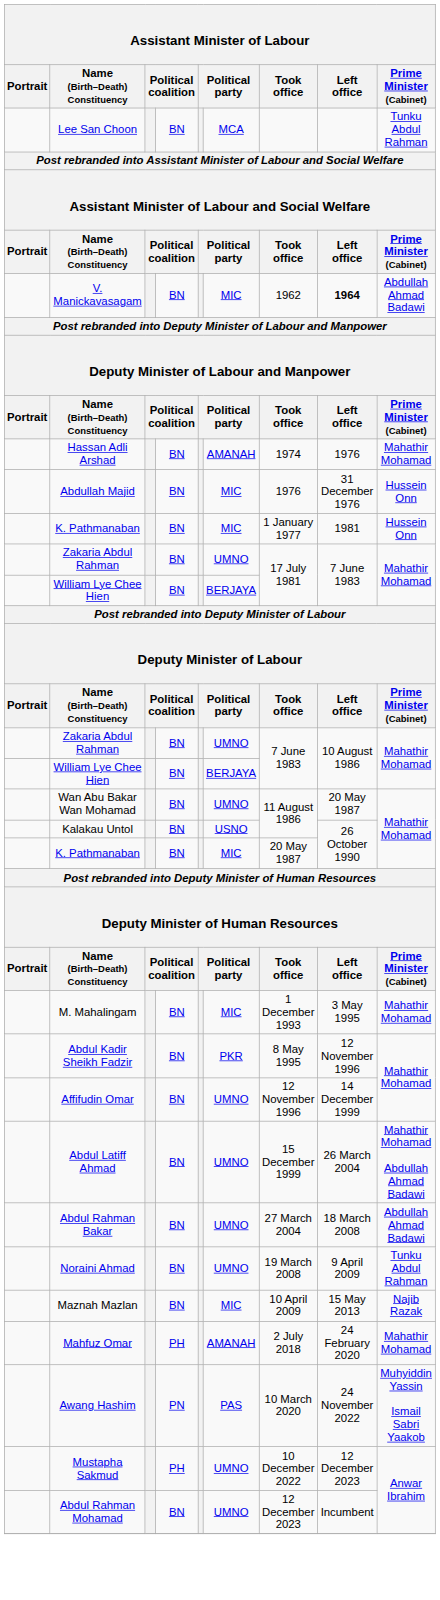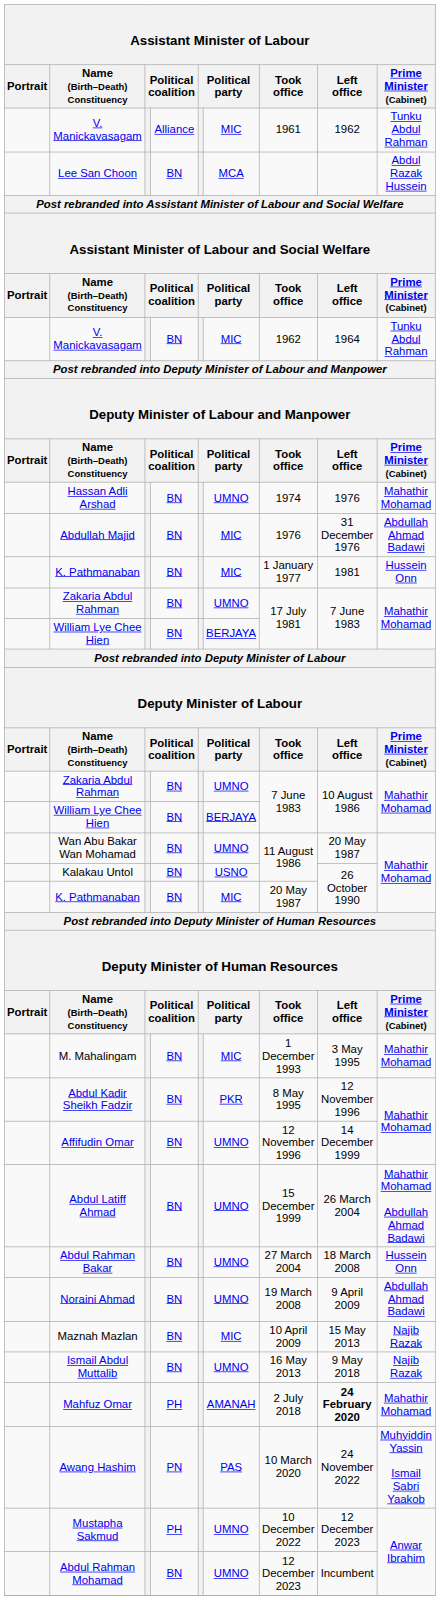+ row: V. Manickavasagam | Alliance | MIC | 1961 | 1962 | Tunku Abdul Rahman
Lee San Choon | Prime Minister (Cabinet): Tunku Abdul Rahman -> Abdul Razak Hussein
V. Manickavasagam / BN | Left office: bold -> normal
V. Manickavasagam / BN | Prime Minister (Cabinet): Abdullah Ahmad Badawi -> Tunku Abdul Rahman
Hassan Adli Arshad | column 6: AMANAH -> UMNO
Abdullah Majid | Prime Minister (Cabinet): Hussein Onn -> Abdullah Ahmad Badawi
Abdul Rahman Bakar | Prime Minister (Cabinet): Abdullah Ahmad Badawi -> Hussein Onn
Noraini Ahmad | Prime Minister (Cabinet): Tunku Abdul Rahman -> Abdullah Ahmad Badawi
+ row: Ismail Abdul Muttalib | BN | UMNO | 16 May 2013 | 9 May 2018 | Najib Razak
Mahfuz Omar | Left office: normal -> bold
